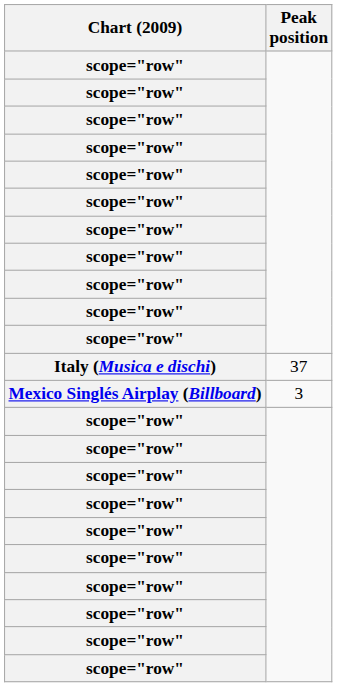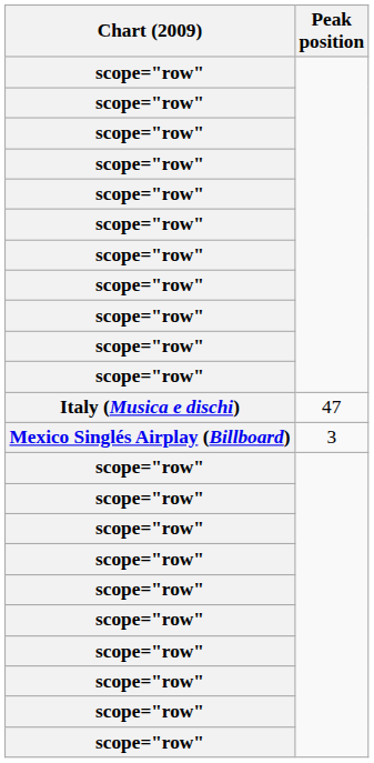Italy (Musica e dischi) | Peak position: 37 -> 47
